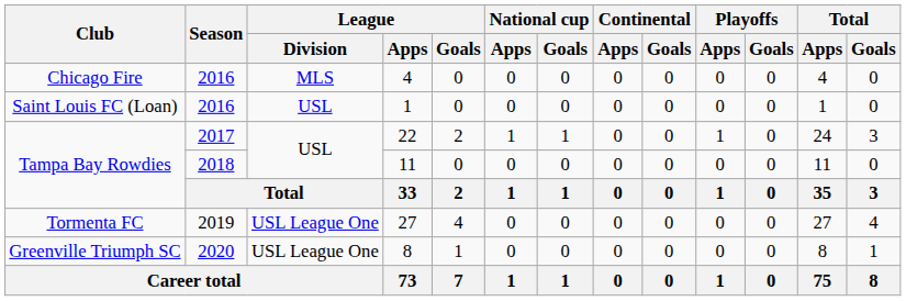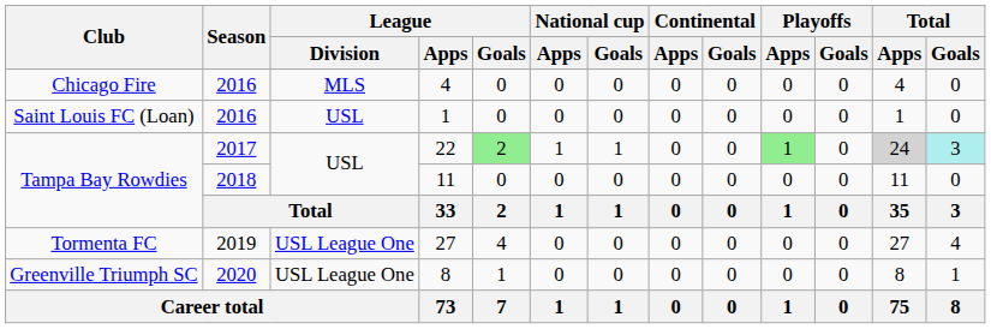22 | League / Goals: no background -> lightgreen background
22 | Playoffs / Apps: no background -> lightgreen background
22 | Total / Apps: no background -> lightgrey background
22 | Total / Goals: no background -> paleturquoise background
